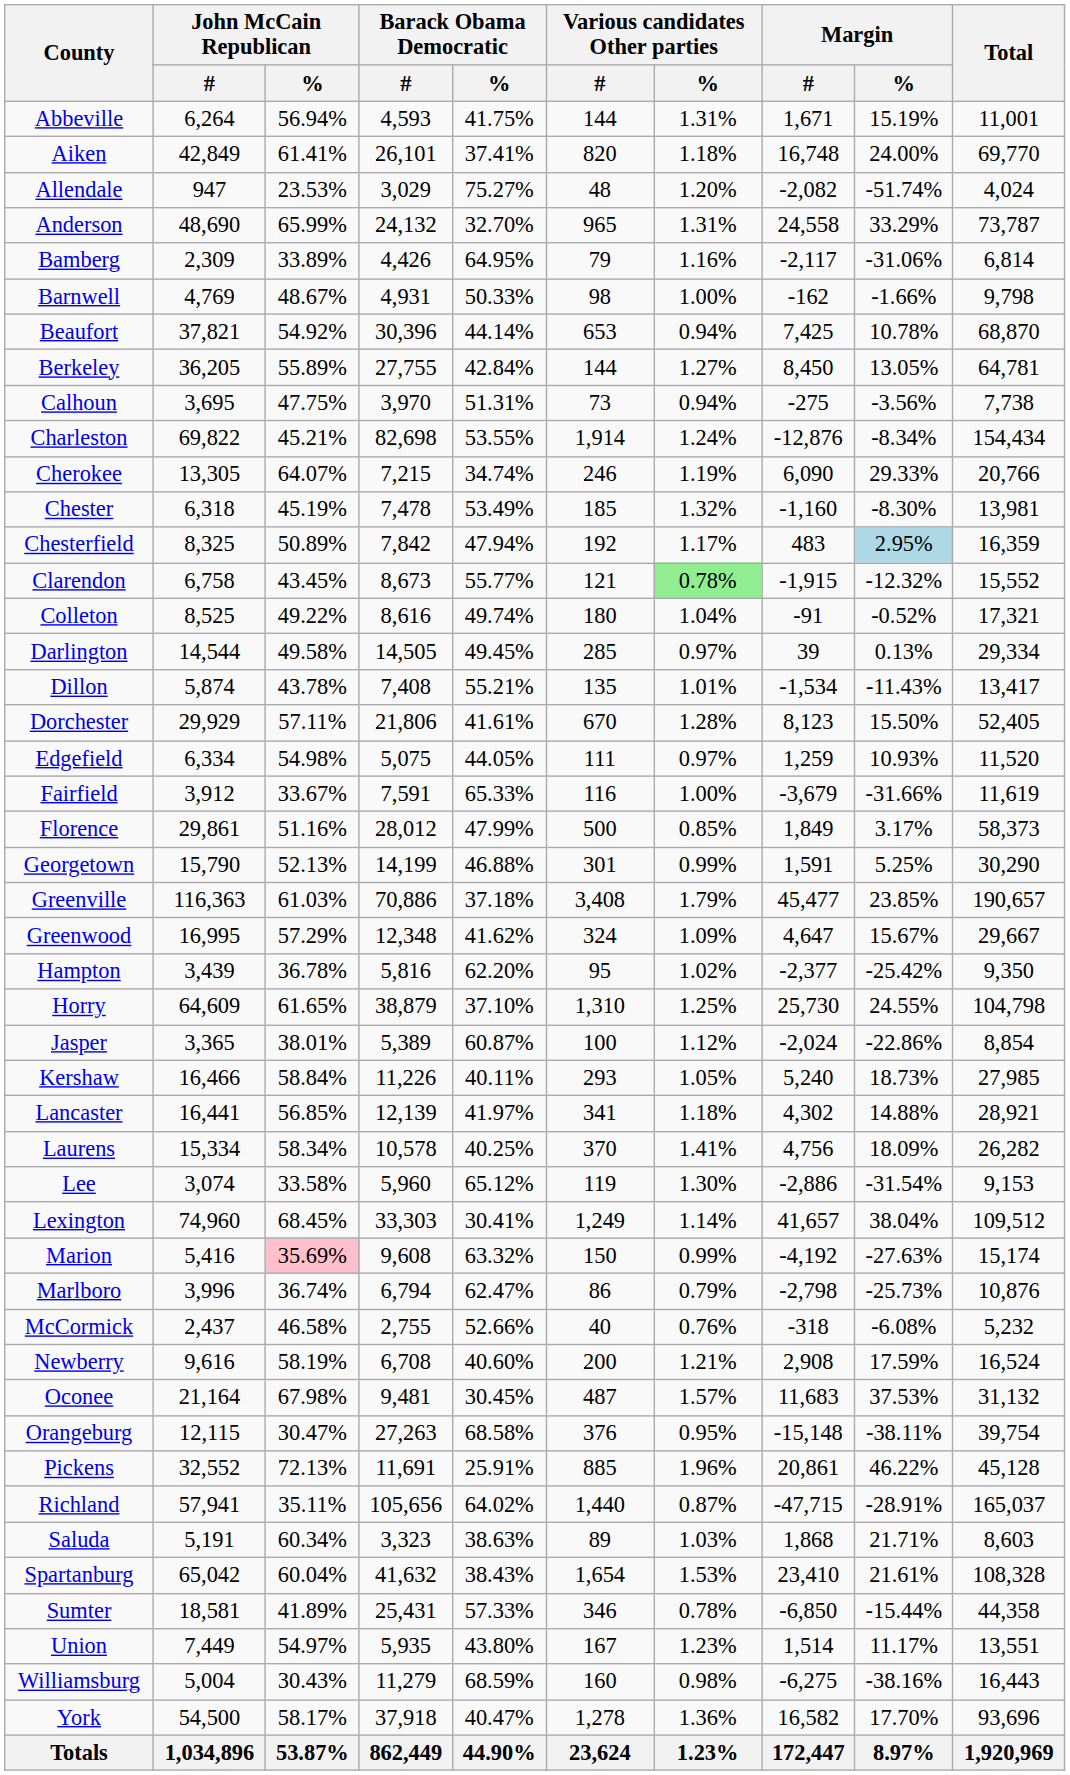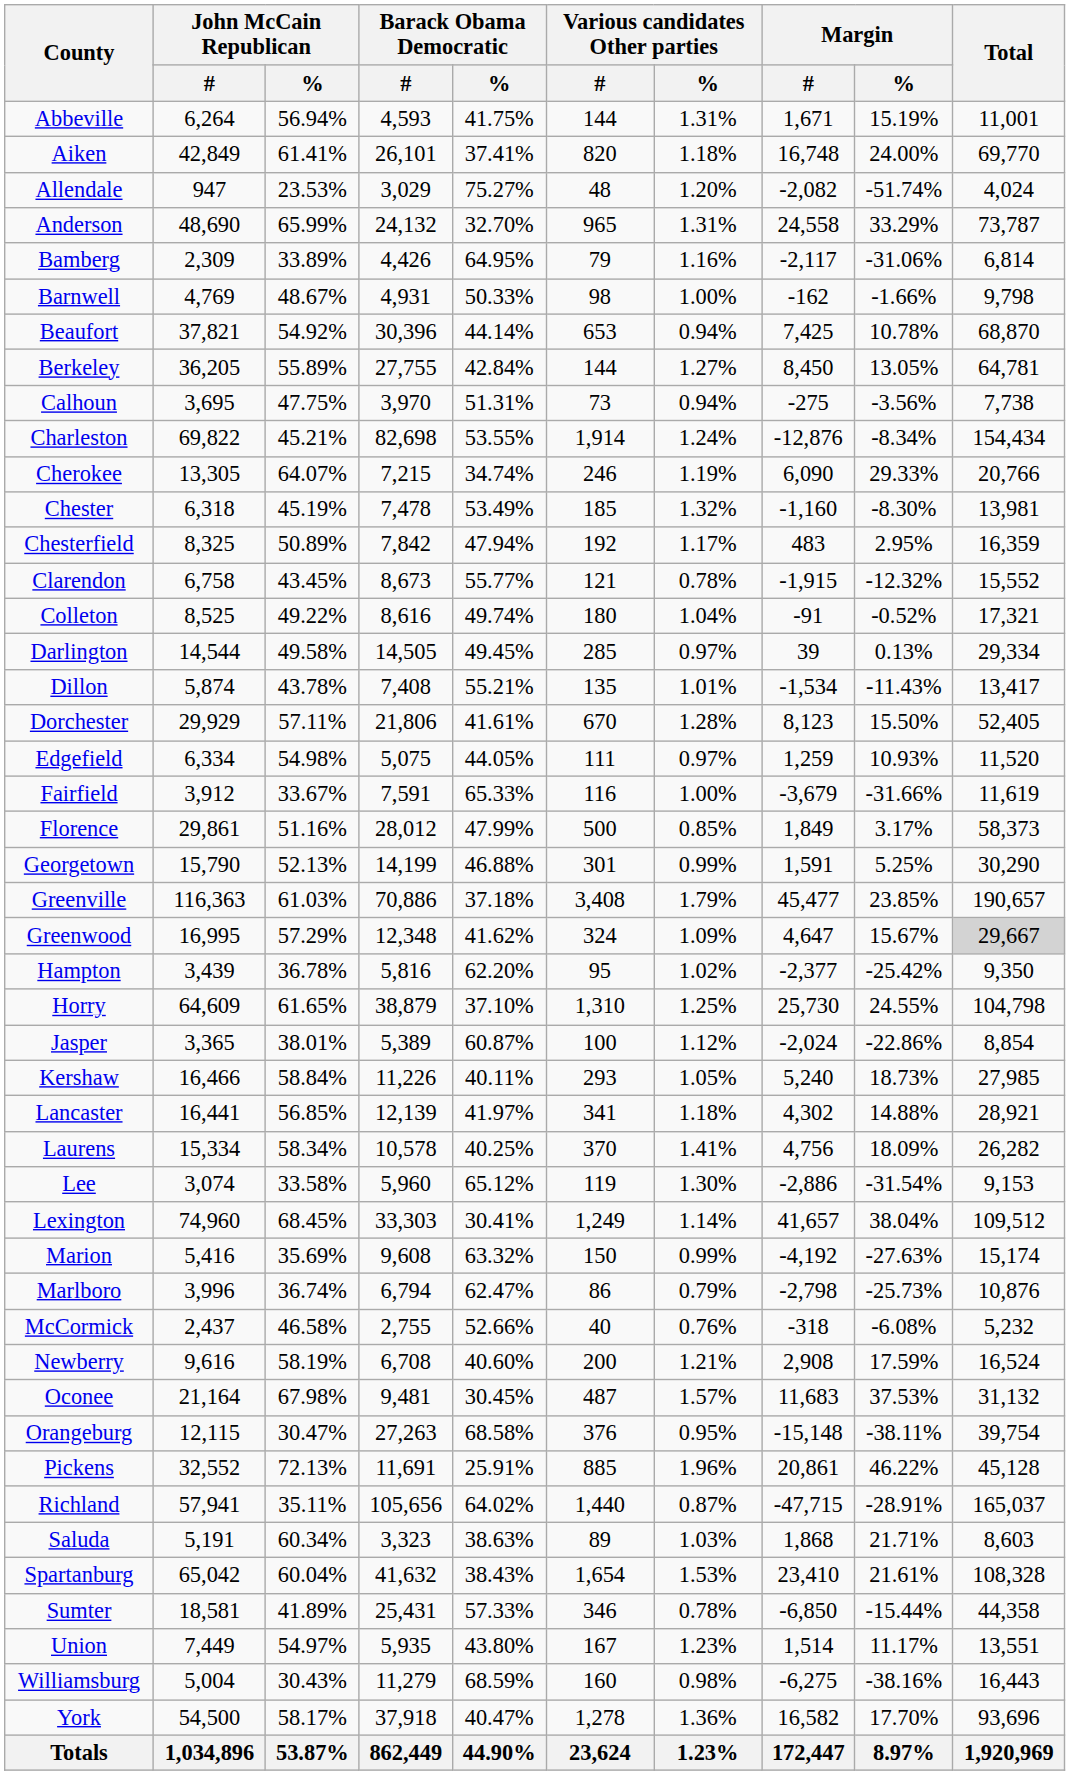Chesterfield | Margin / %: lightblue background -> no background
Clarendon | Various candidates Other parties / %: lightgreen background -> no background
Greenwood | Total: no background -> lightgrey background
Marion | John McCain Republican / %: pink background -> no background
